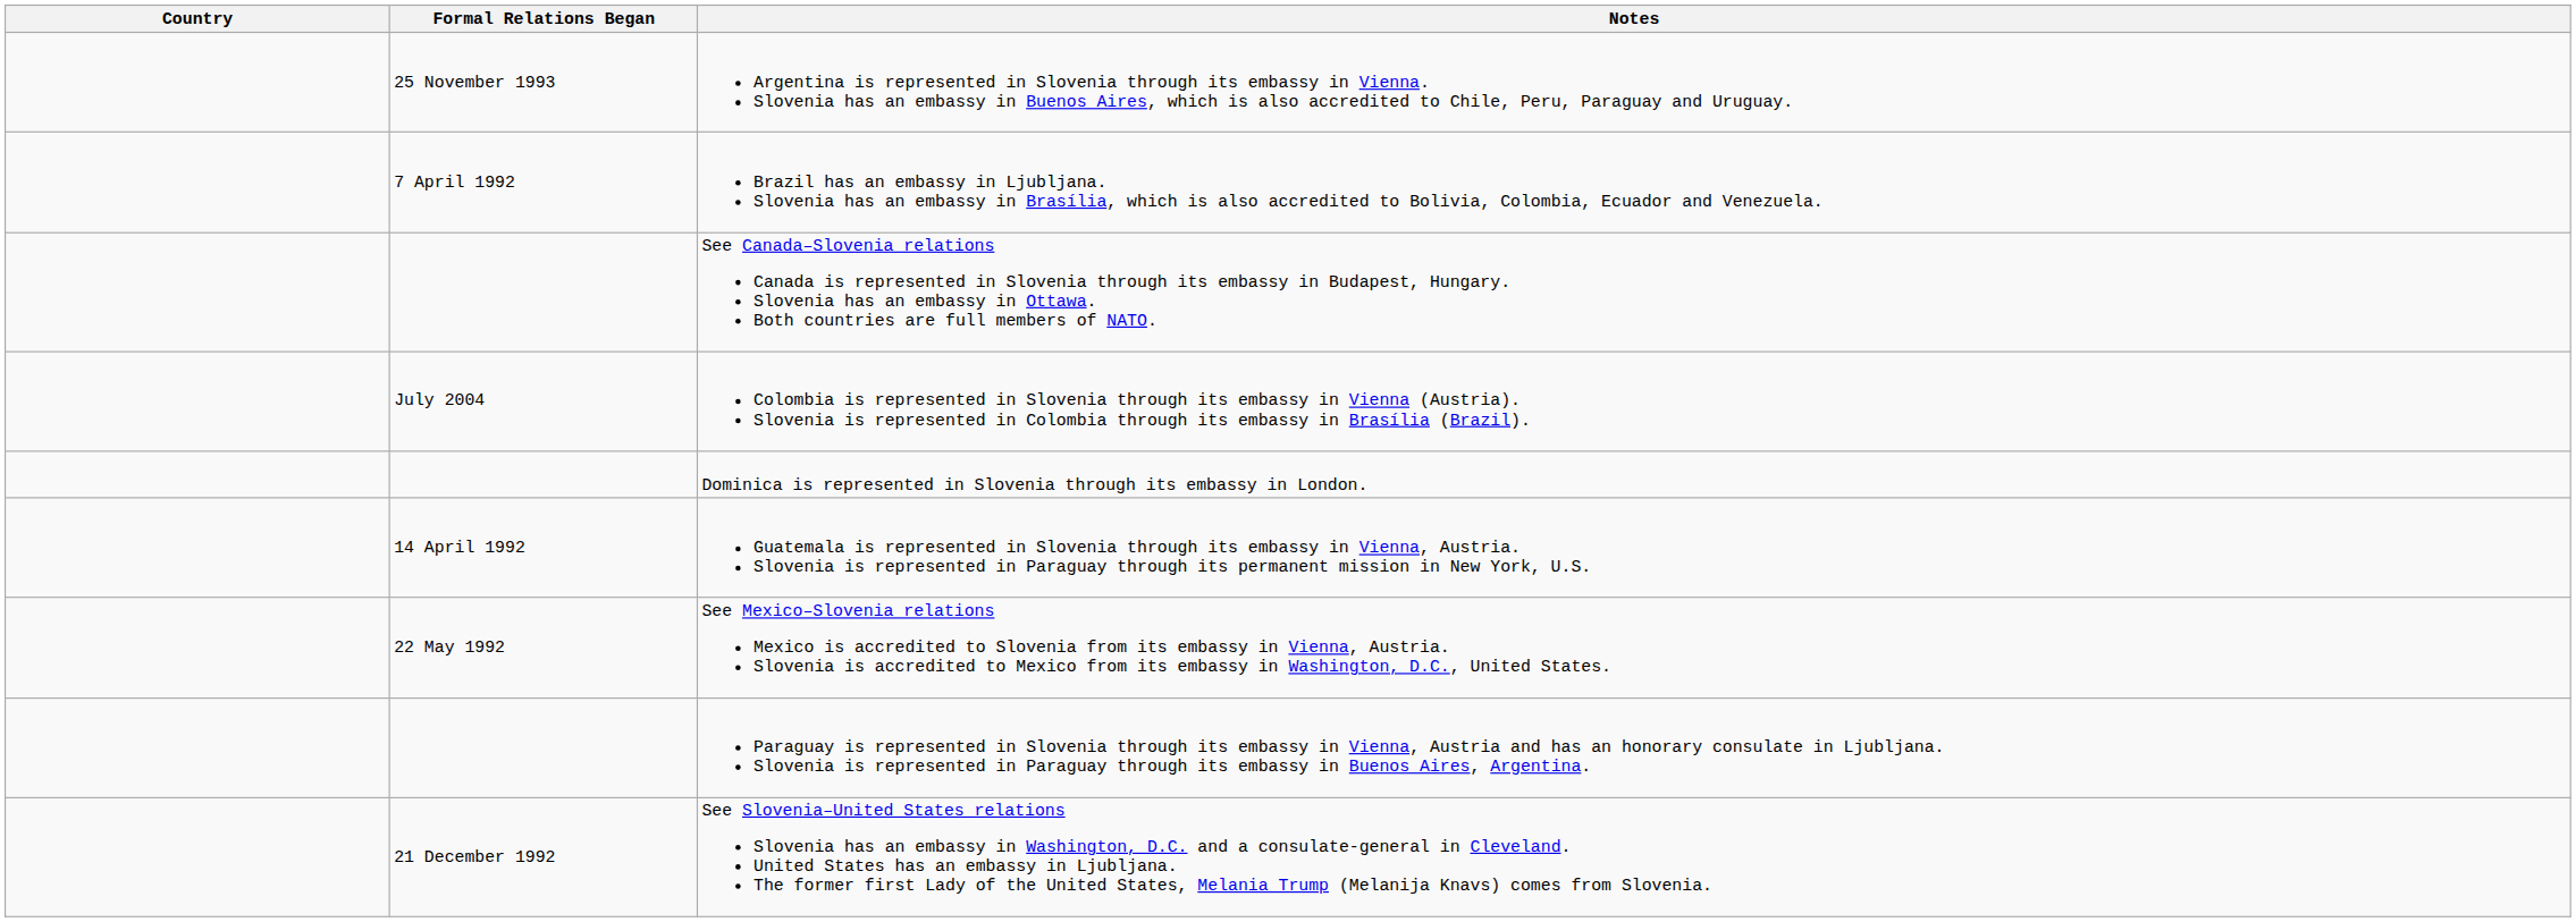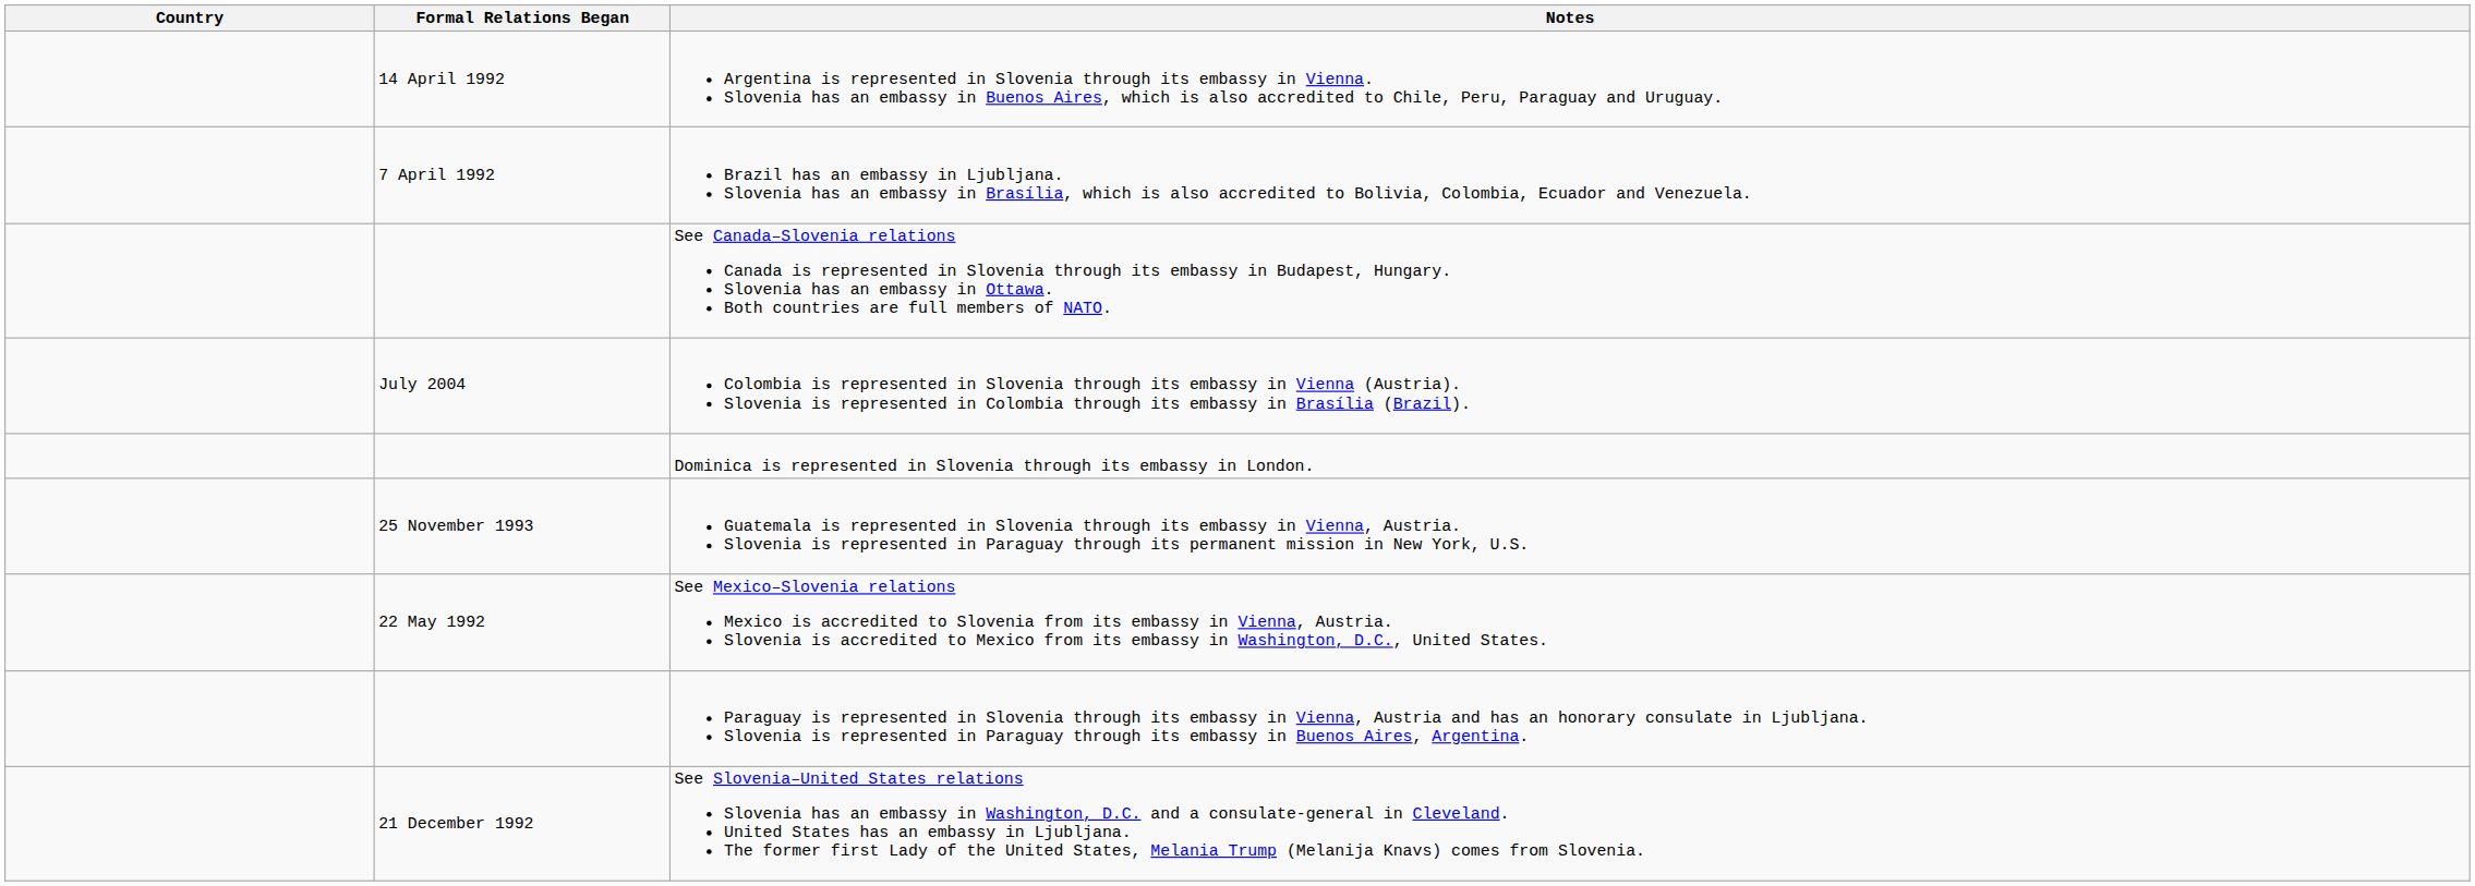row 2 | Formal Relations Began: 25 November 1993 -> 14 April 1992
row 7 | Formal Relations Began: 14 April 1992 -> 25 November 1993
